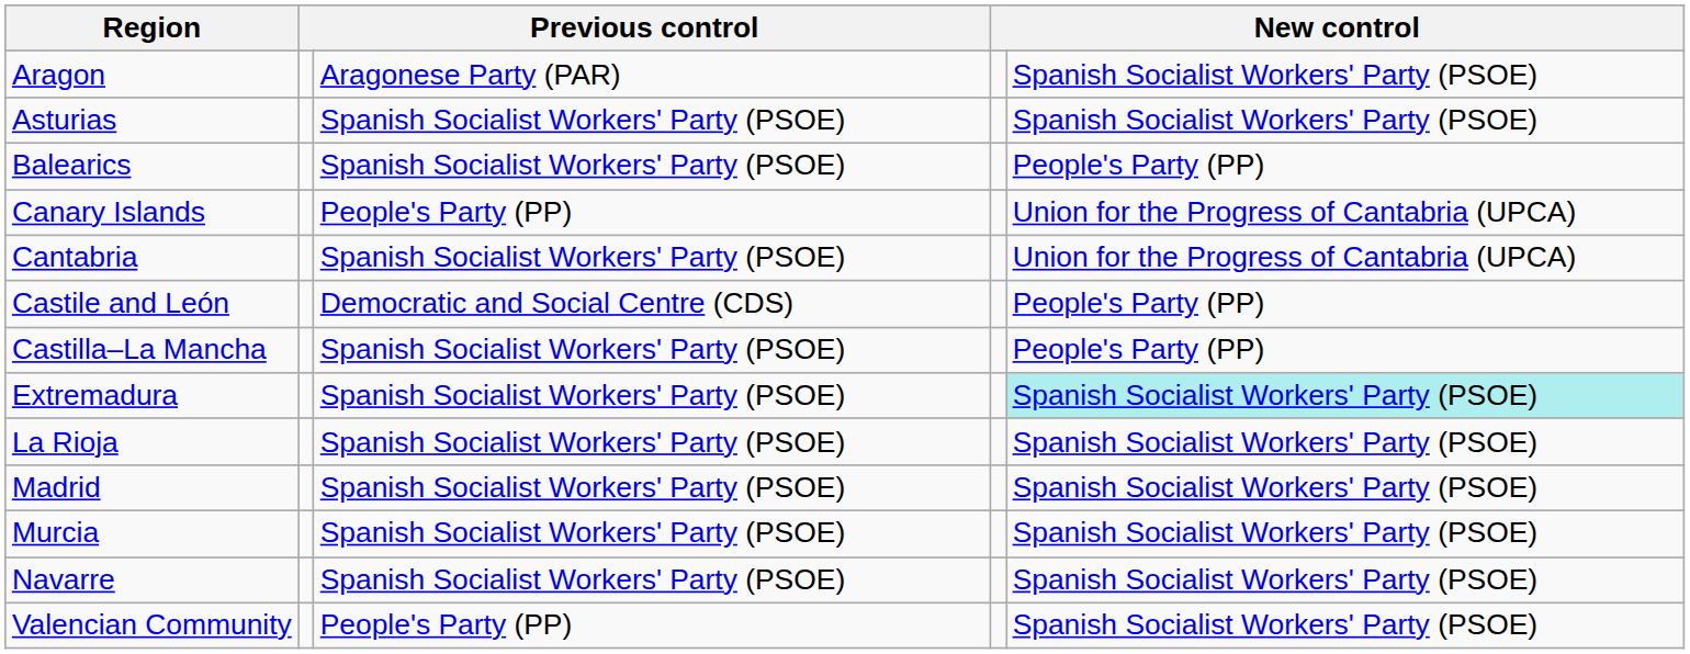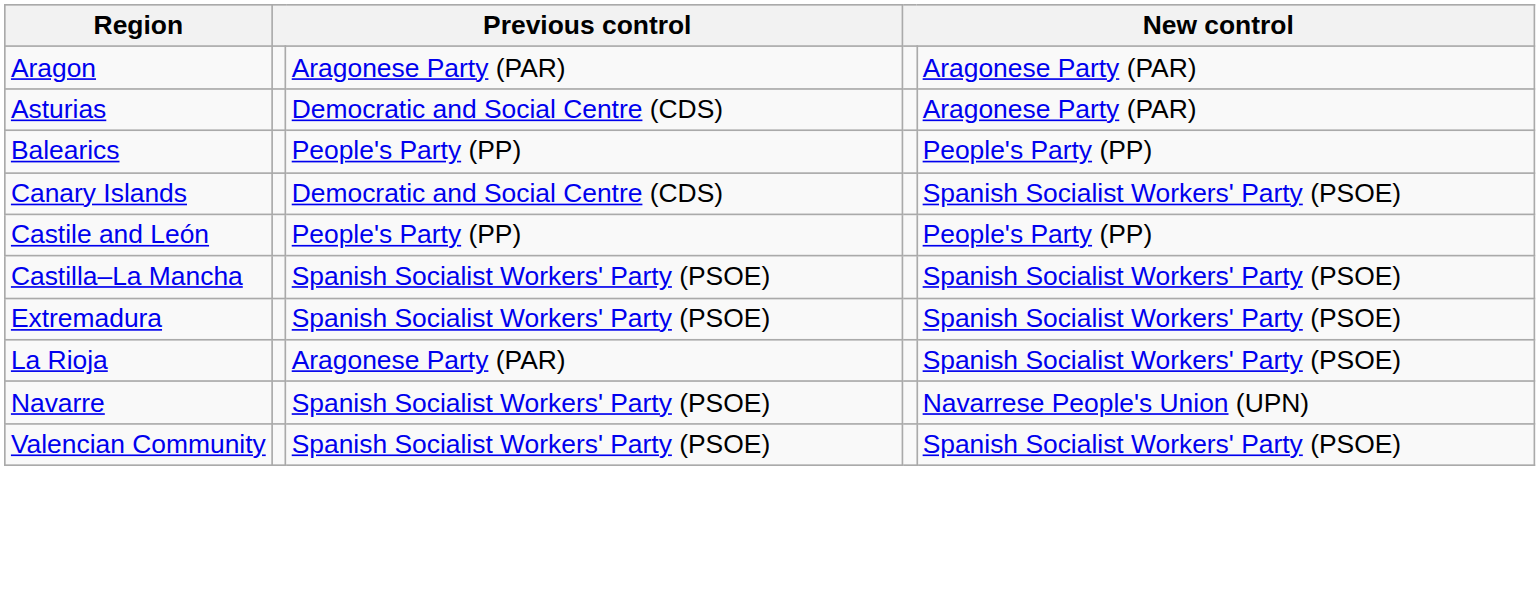Aragon | column 5: Spanish Socialist Workers' Party (PSOE) -> Aragonese Party (PAR)
Asturias | column 3: Spanish Socialist Workers' Party (PSOE) -> Democratic and Social Centre (CDS)
Asturias | column 5: Spanish Socialist Workers' Party (PSOE) -> Aragonese Party (PAR)
Balearics | column 3: Spanish Socialist Workers' Party (PSOE) -> People's Party (PP)
Canary Islands | column 3: People's Party (PP) -> Democratic and Social Centre (CDS)
Canary Islands | column 5: Union for the Progress of Cantabria (UPCA) -> Spanish Socialist Workers' Party (PSOE)
- row: Cantabria | Spanish Socialist Workers' Party (PSOE) | Union for the Progress of Cantabria (UPCA)
Castile and León | column 3: Democratic and Social Centre (CDS) -> People's Party (PP)
Castilla–La Mancha | column 5: People's Party (PP) -> Spanish Socialist Workers' Party (PSOE)
Extremadura | column 5: paleturquoise background -> no background
La Rioja | column 3: Spanish Socialist Workers' Party (PSOE) -> Aragonese Party (PAR)
- row: Madrid | Spanish Socialist Workers' Party (PSOE) | Spanish Socialist Workers' Party (PSOE)
- row: Murcia | Spanish Socialist Workers' Party (PSOE) | Spanish Socialist Workers' Party (PSOE)
Navarre | column 5: Spanish Socialist Workers' Party (PSOE) -> Navarrese People's Union (UPN)
Valencian Community | column 3: People's Party (PP) -> Spanish Socialist Workers' Party (PSOE)
